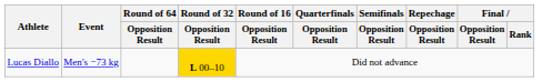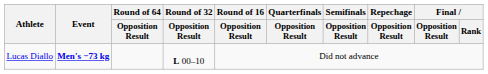Lucas Diallo | Event: normal -> bold
Lucas Diallo | Round of 32 / Opposition Result: gold background -> no background
